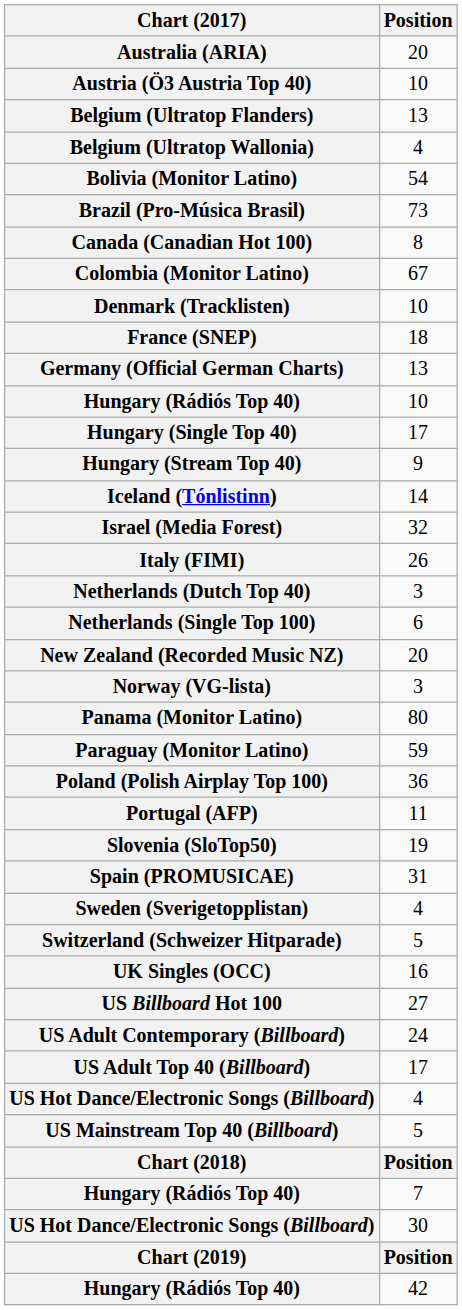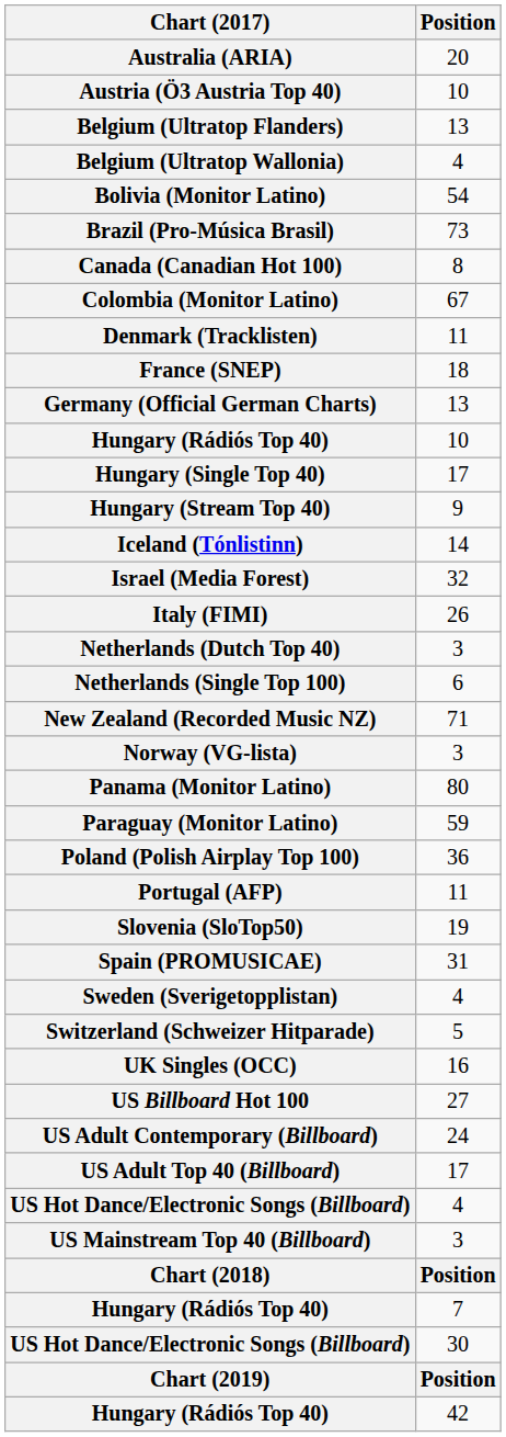row 10 | Position: 10 -> 11
row 21 | Position: 20 -> 71
row 36 | Position: 5 -> 3
